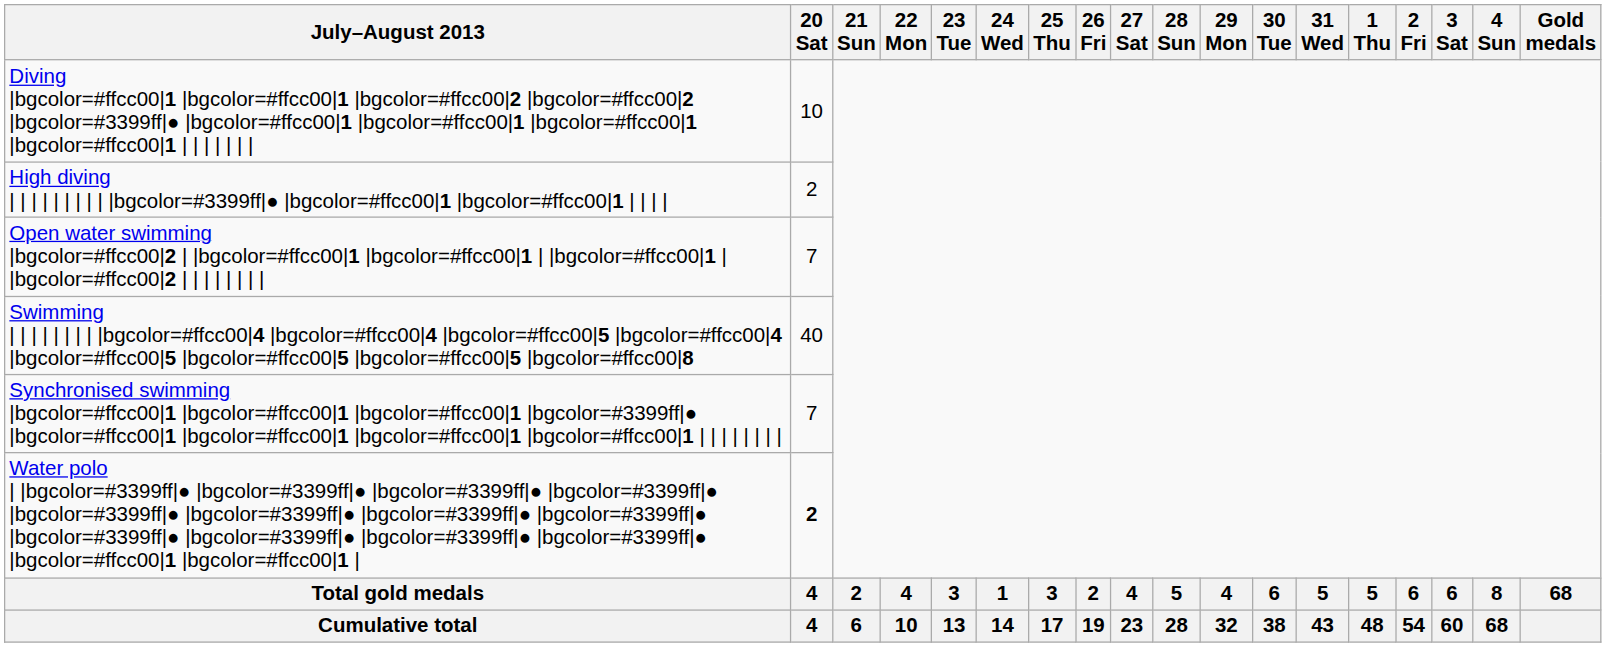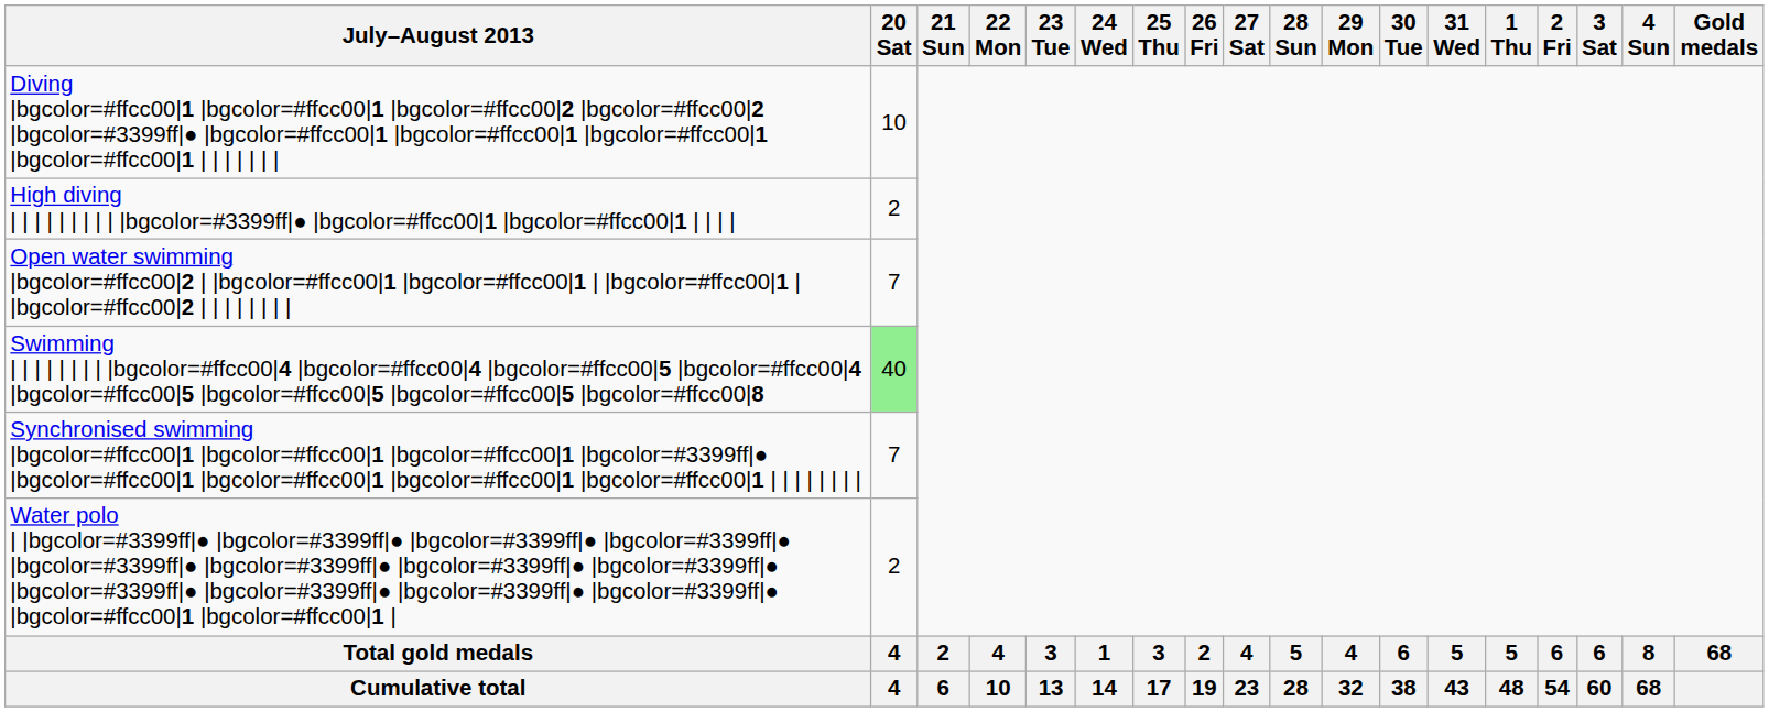row 5 | 20 Sat: no background -> lightgreen background
row 7 | 20 Sat: bold -> normal
